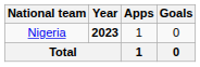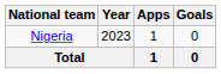Nigeria | Year: bold -> normal
